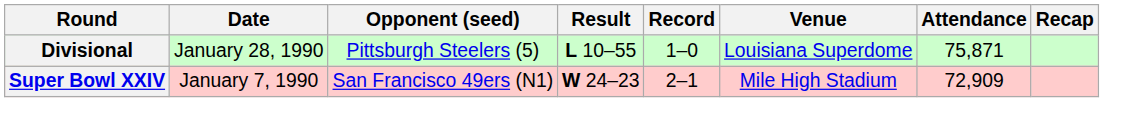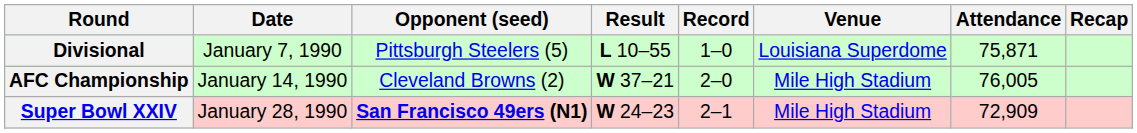Divisional | Date: January 28, 1990 -> January 7, 1990
+ row: AFC Championship | January 14, 1990 | Cleveland Browns (2) | W 37–21 | 2–0 | Mile High Stadium | 76,005
Super Bowl XXIV | Date: January 7, 1990 -> January 28, 1990
Super Bowl XXIV | Opponent (seed): normal -> bold
